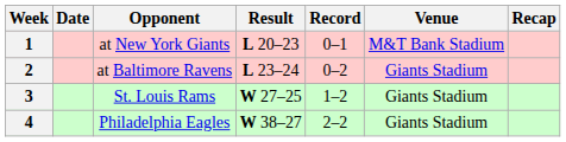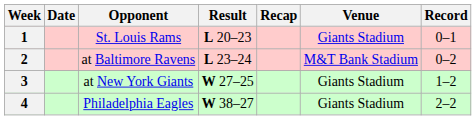columns swapped: Record <-> Recap
1 | Opponent: at New York Giants -> St. Louis Rams
1 | Venue: M&T Bank Stadium -> Giants Stadium
2 | Venue: Giants Stadium -> M&T Bank Stadium
3 | Opponent: St. Louis Rams -> at New York Giants
